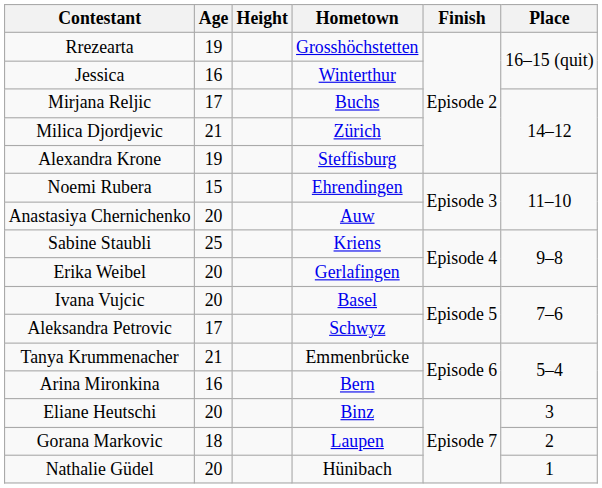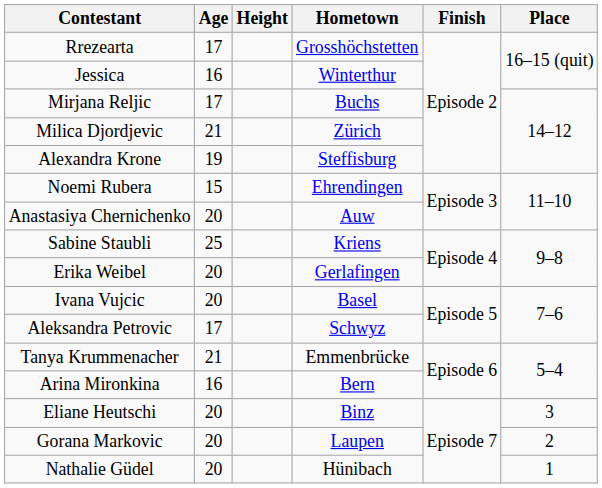Rrezearta | Age: 19 -> 17
Gorana Markovic | Age: 18 -> 20
